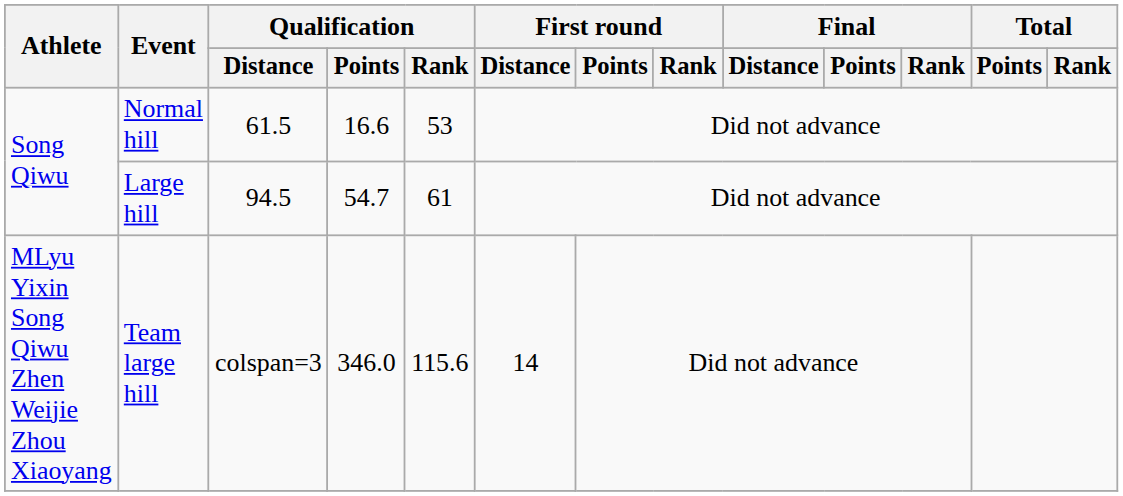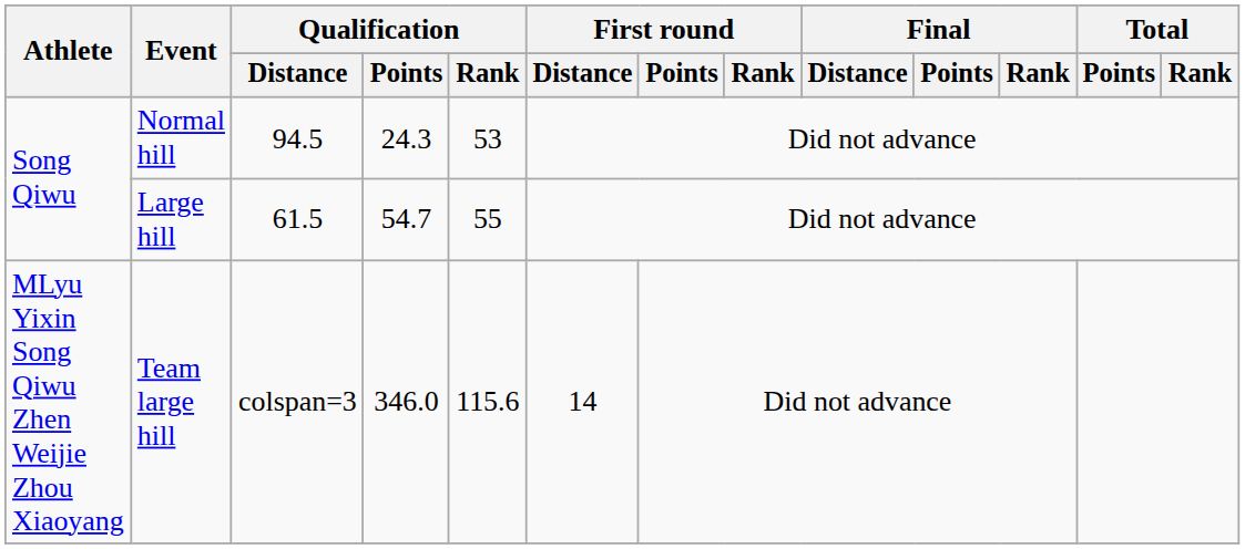Normal hill | Qualification / Distance: 61.5 -> 94.5
Normal hill | Qualification / Points: 16.6 -> 24.3
Large hill | Qualification / Distance: 94.5 -> 61.5
Large hill | Qualification / Rank: 61 -> 55
